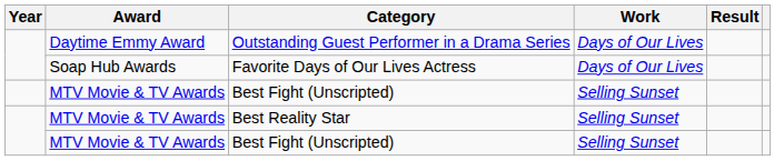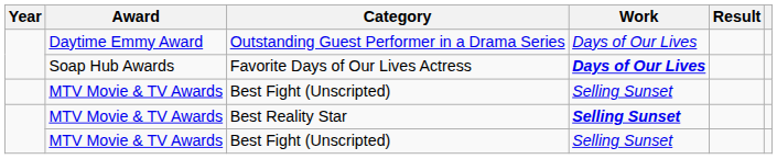Favorite Days of Our Lives Actress | Work: normal -> bold
Best Reality Star | Work: normal -> bold
